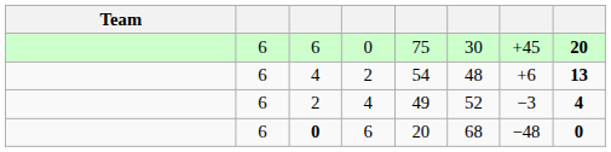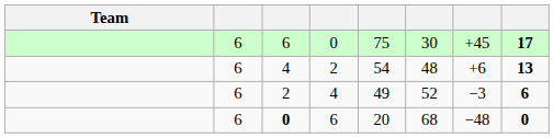row 2 | column 8: 20 -> 17
row 4 | column 8: 4 -> 6
